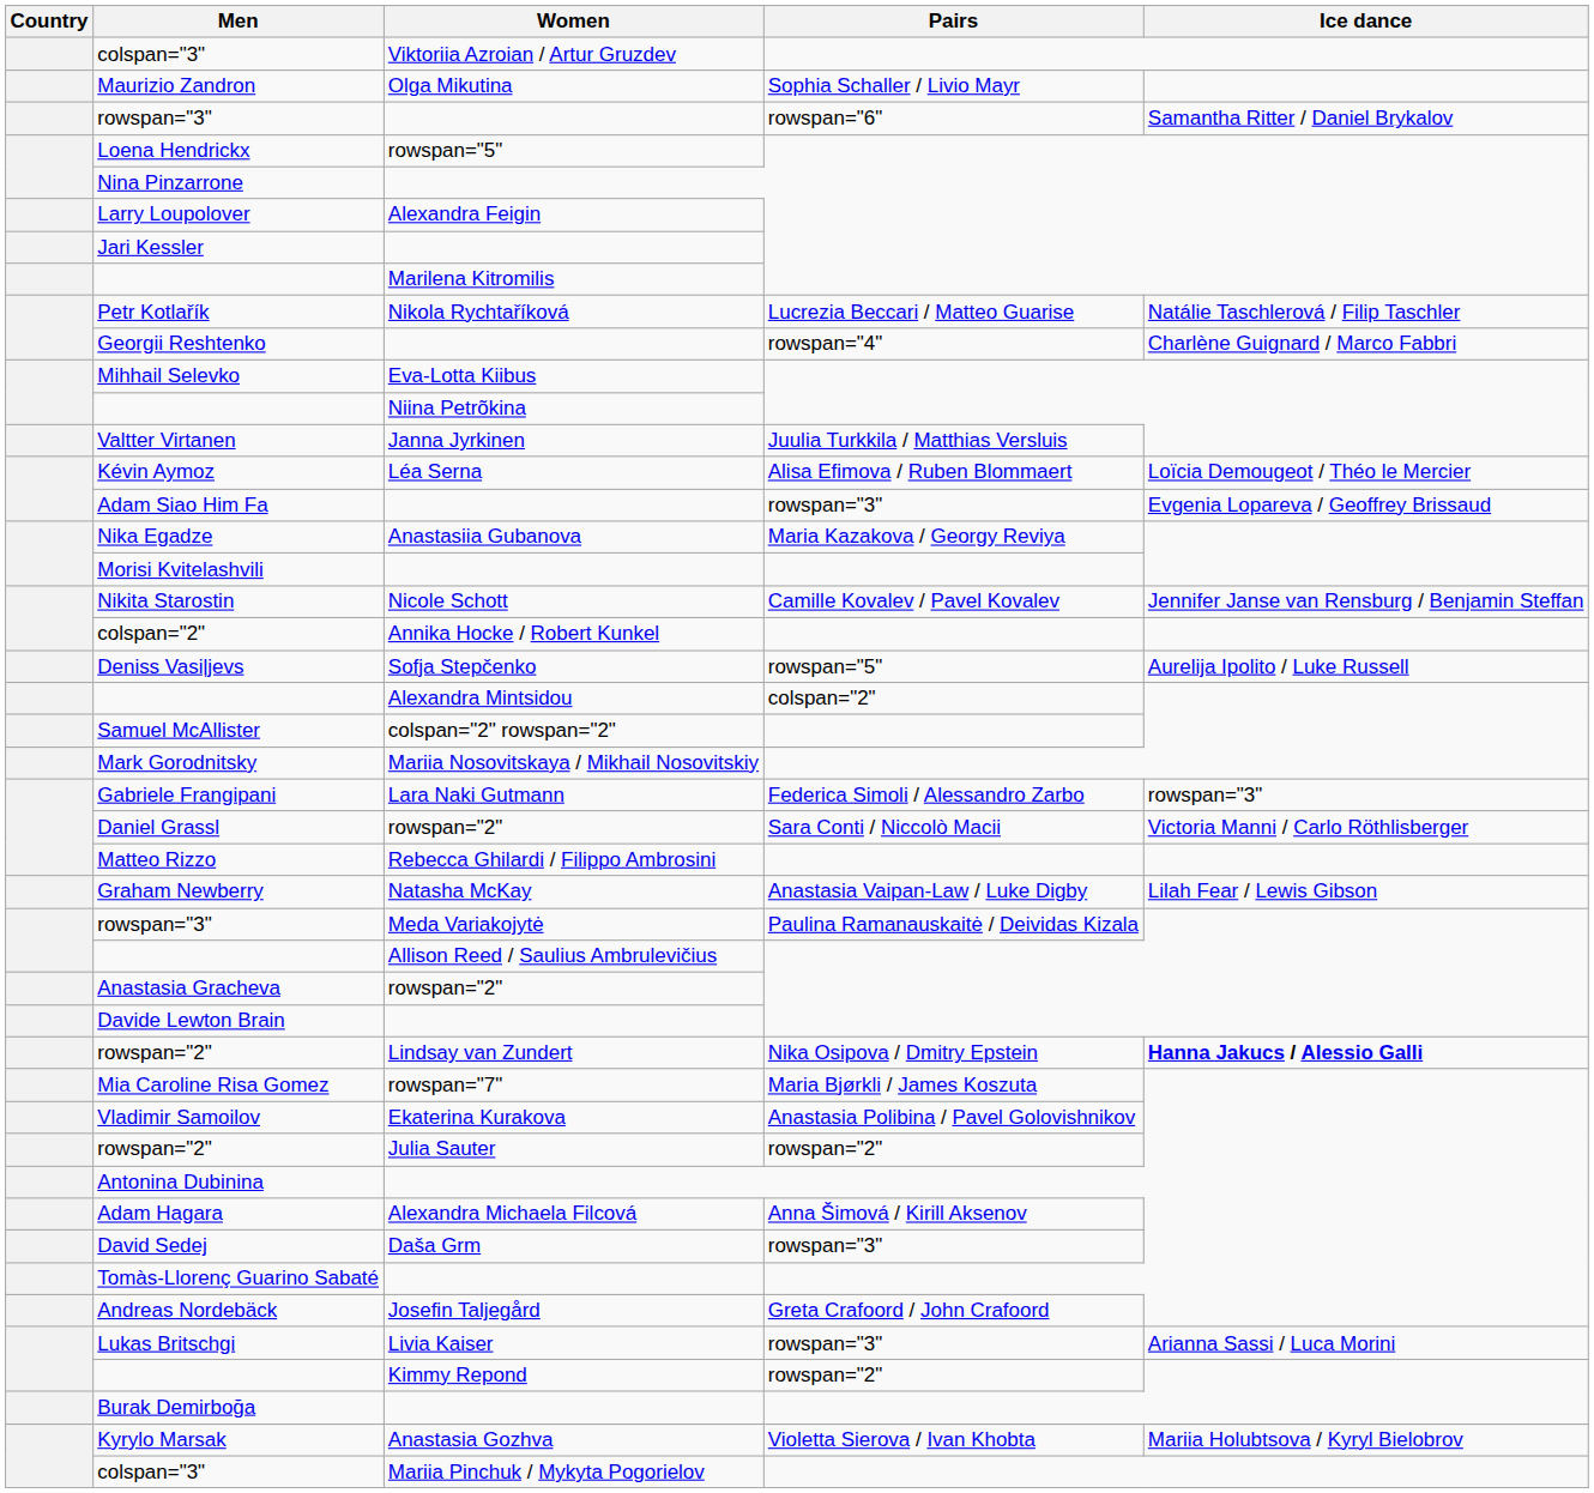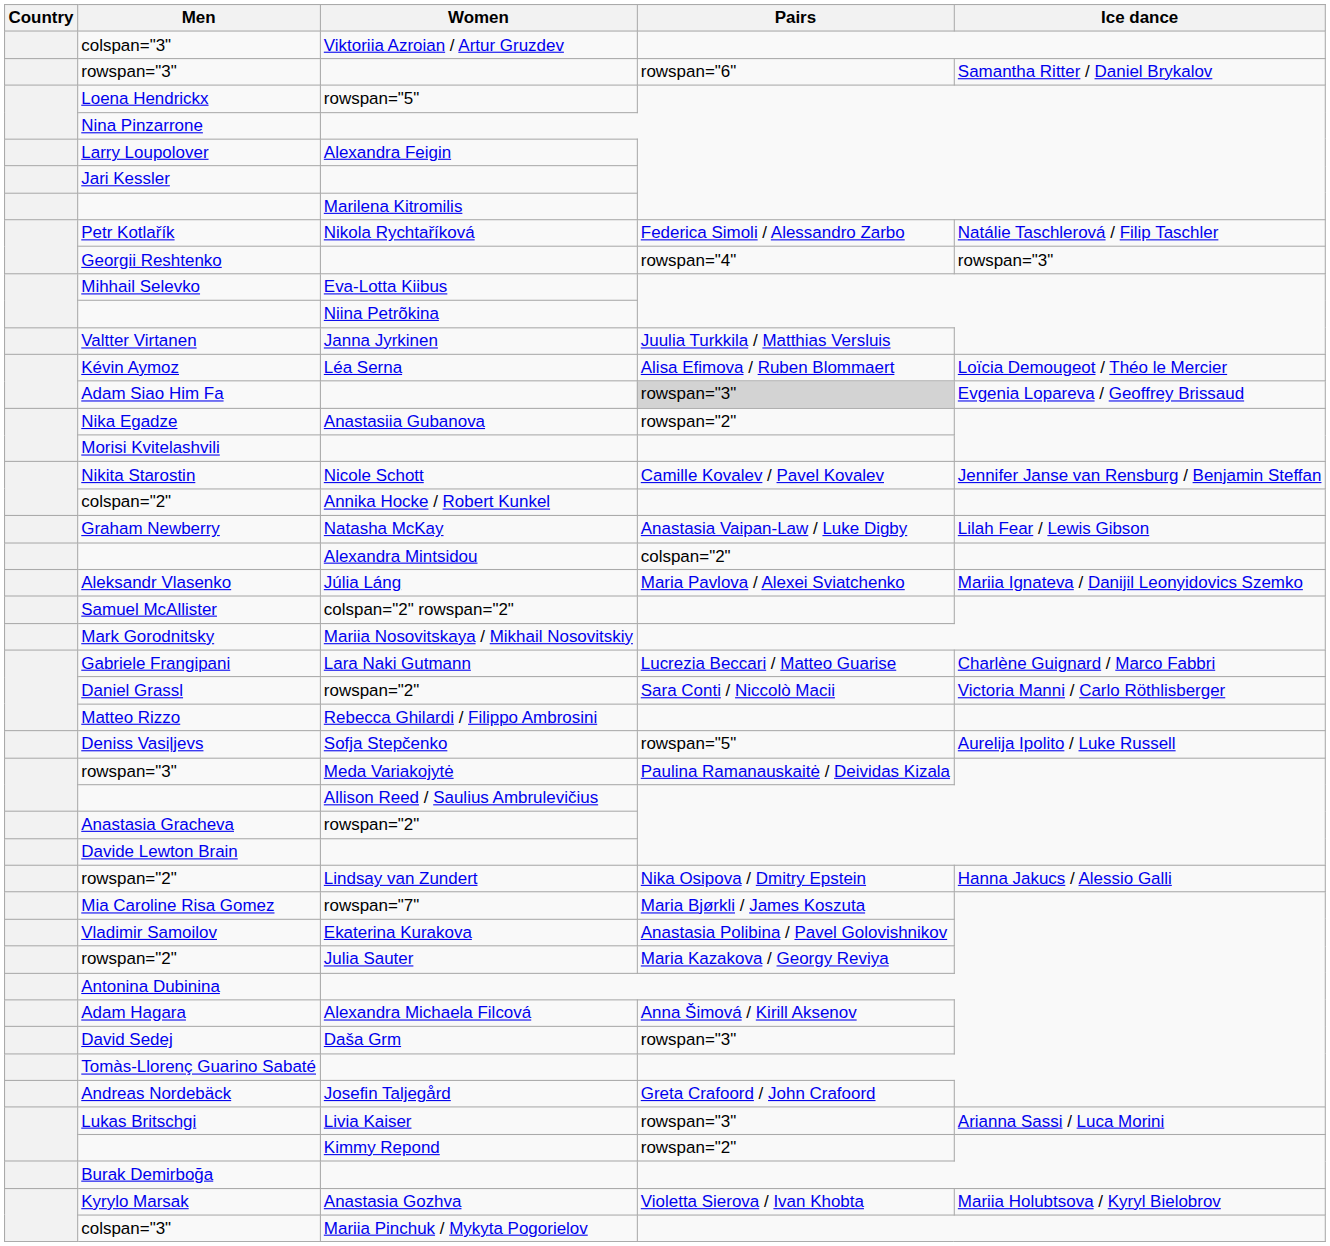- row: Maurizio Zandron | Olga Mikutina | Sophia Schaller / Livio Mayr
Petr Kotlařík | Pairs: Lucrezia Beccari / Matteo Guarise -> Federica Simoli / Alessandro Zarbo
Georgii Reshtenko | Ice dance: Charlène Guignard / Marco Fabbri -> rowspan="3"
Adam Siao Him Fa | Pairs: no background -> lightgrey background
Nika Egadze | Pairs: Maria Kazakova / Georgy Reviya -> rowspan="2"
rows swapped: Graham Newberry <-> Deniss Vasiļjevs
+ row: Aleksandr Vlasenko | Júlia Láng | Maria Pavlova / Alexei Sviatchenko | Mariia Ignateva / Danijil Leonyidovics Szemko
Gabriele Frangipani | Pairs: Federica Simoli / Alessandro Zarbo -> Lucrezia Beccari / Matteo Guarise
Gabriele Frangipani | Ice dance: rowspan="3" -> Charlène Guignard / Marco Fabbri
rowspan="2" / Lindsay van Zundert | Ice dance: bold -> normal
rowspan="2" / Julia Sauter | Pairs: rowspan="2" -> Maria Kazakova / Georgy Reviya
